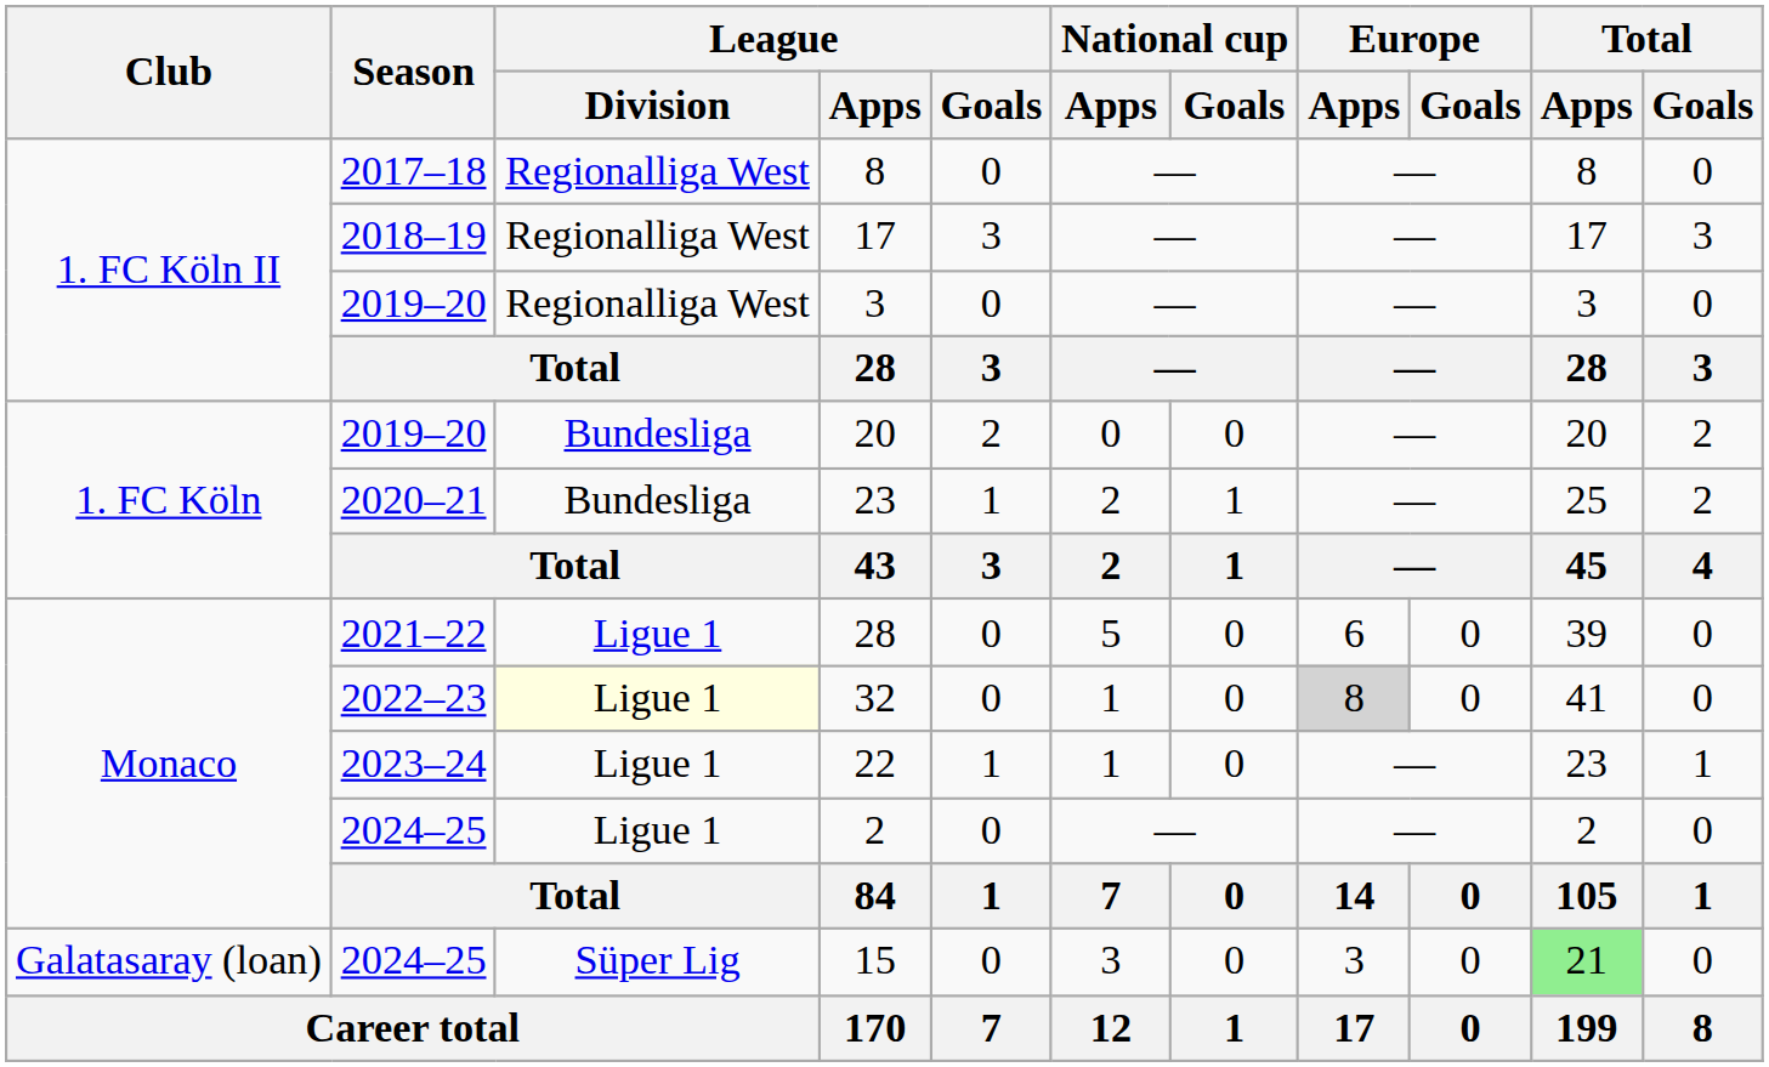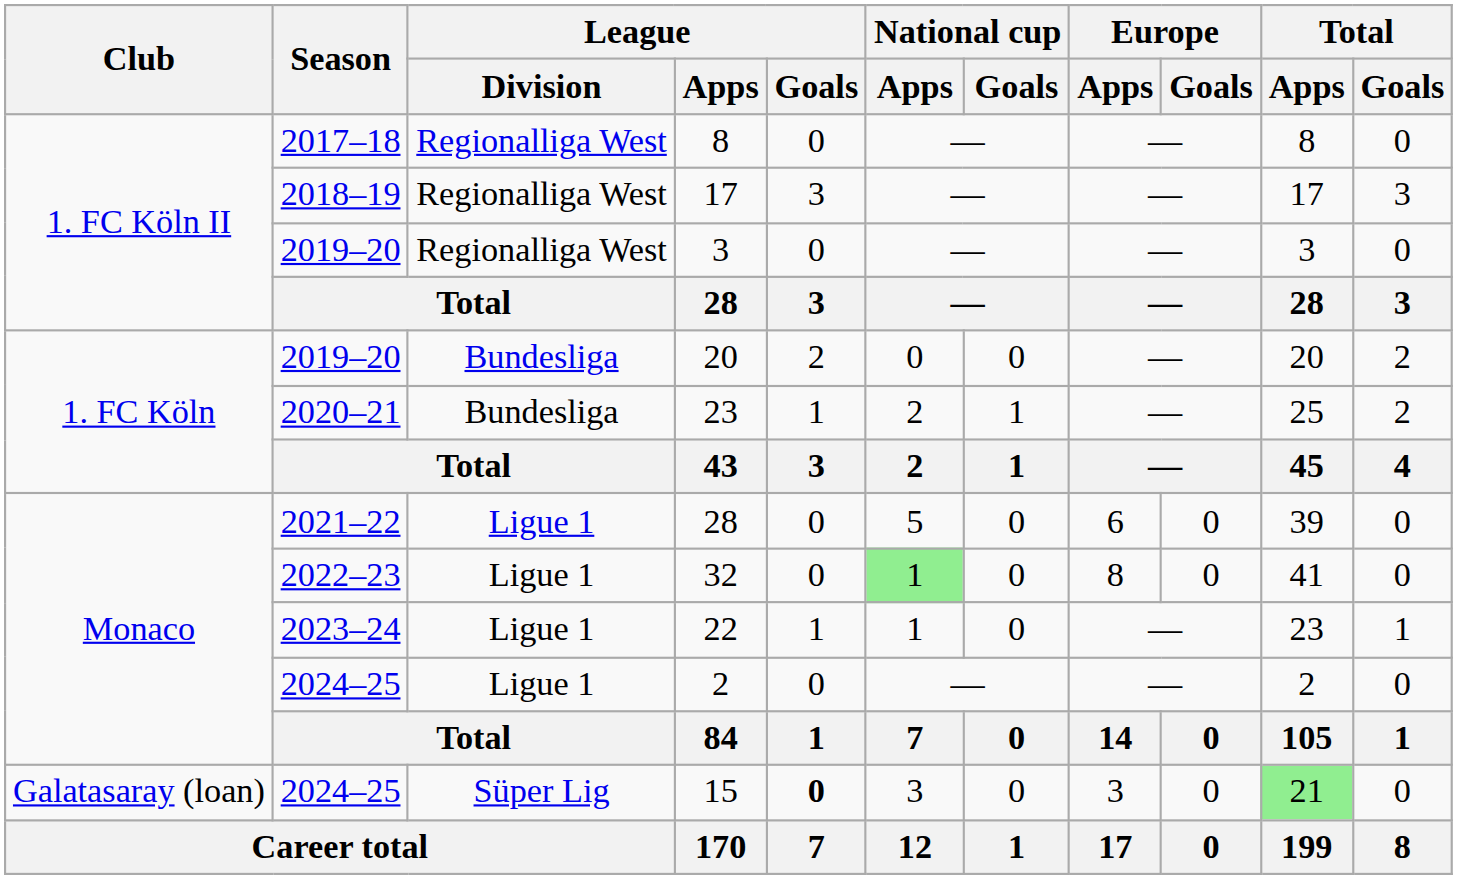32 | League / Division: lightyellow background -> no background
32 | National cup / Apps: no background -> lightgreen background
32 | Europe / Apps: lightgrey background -> no background
15 | League / Goals: normal -> bold
